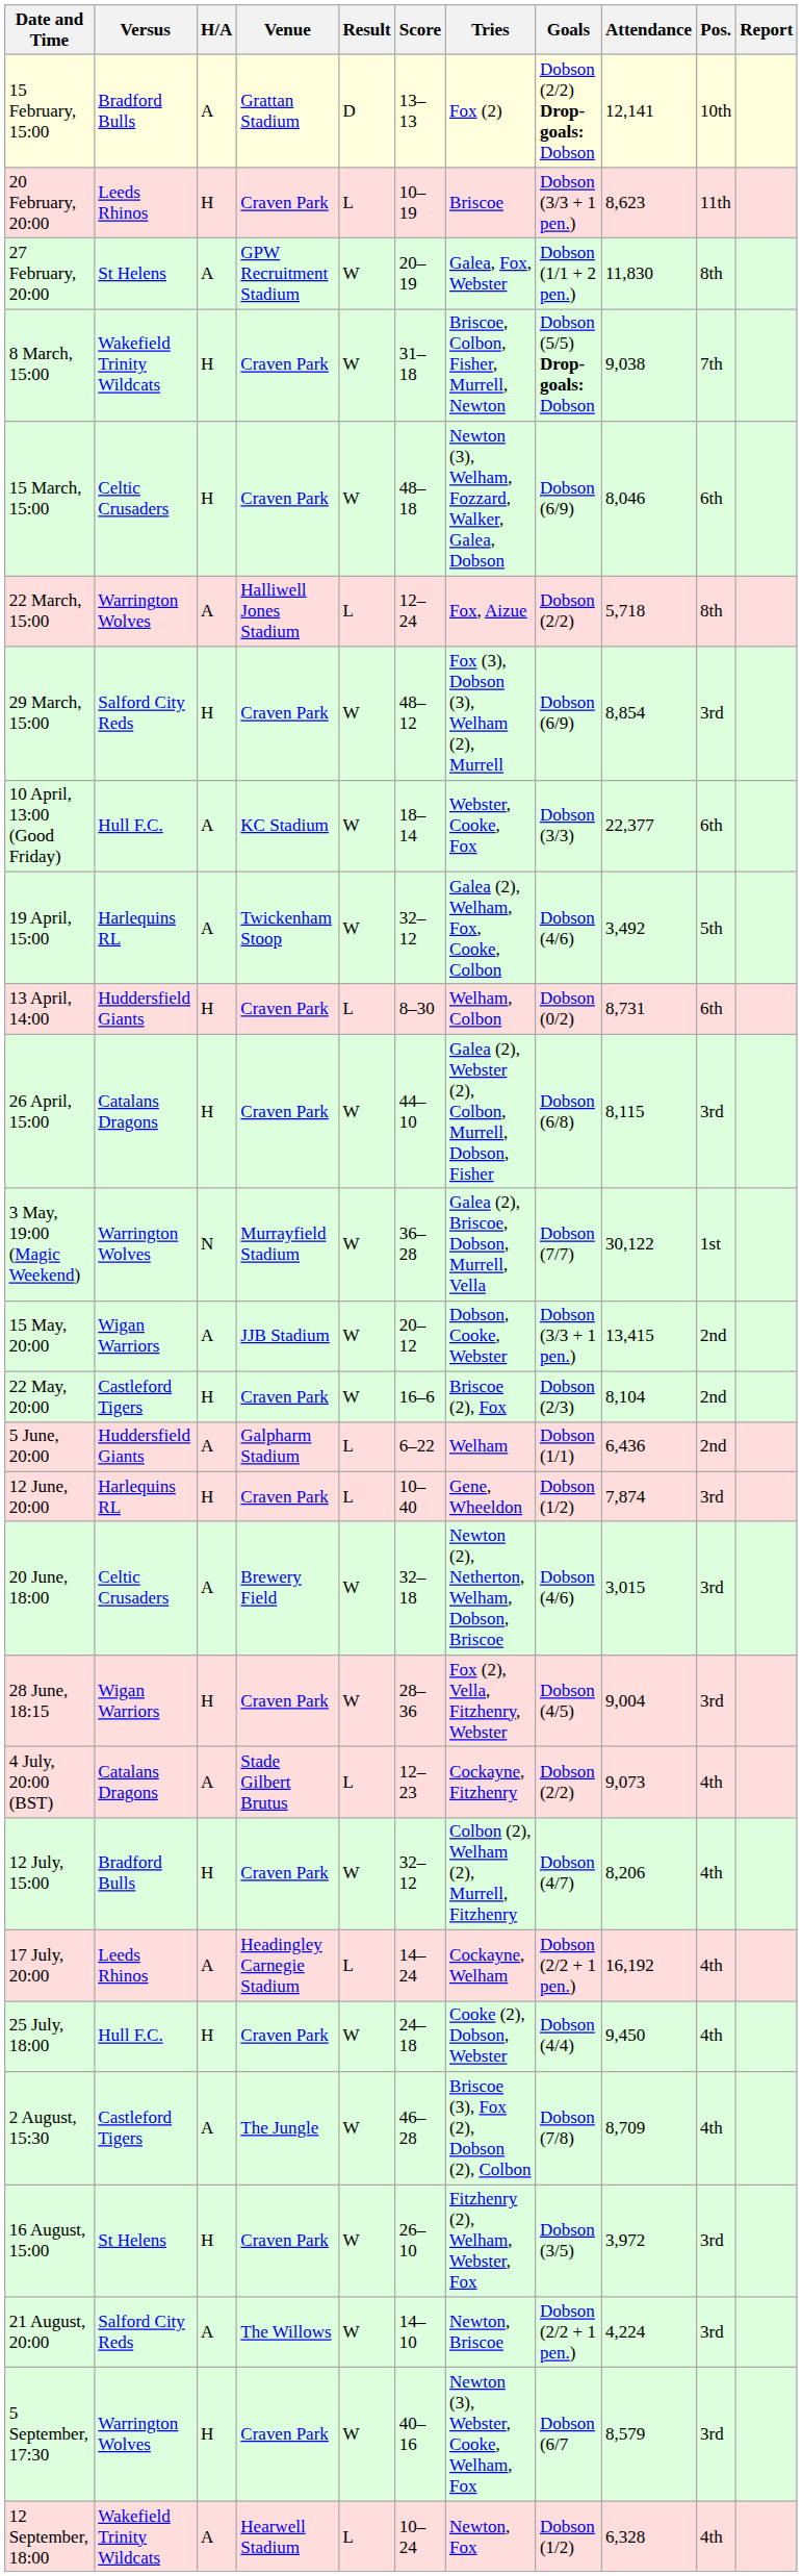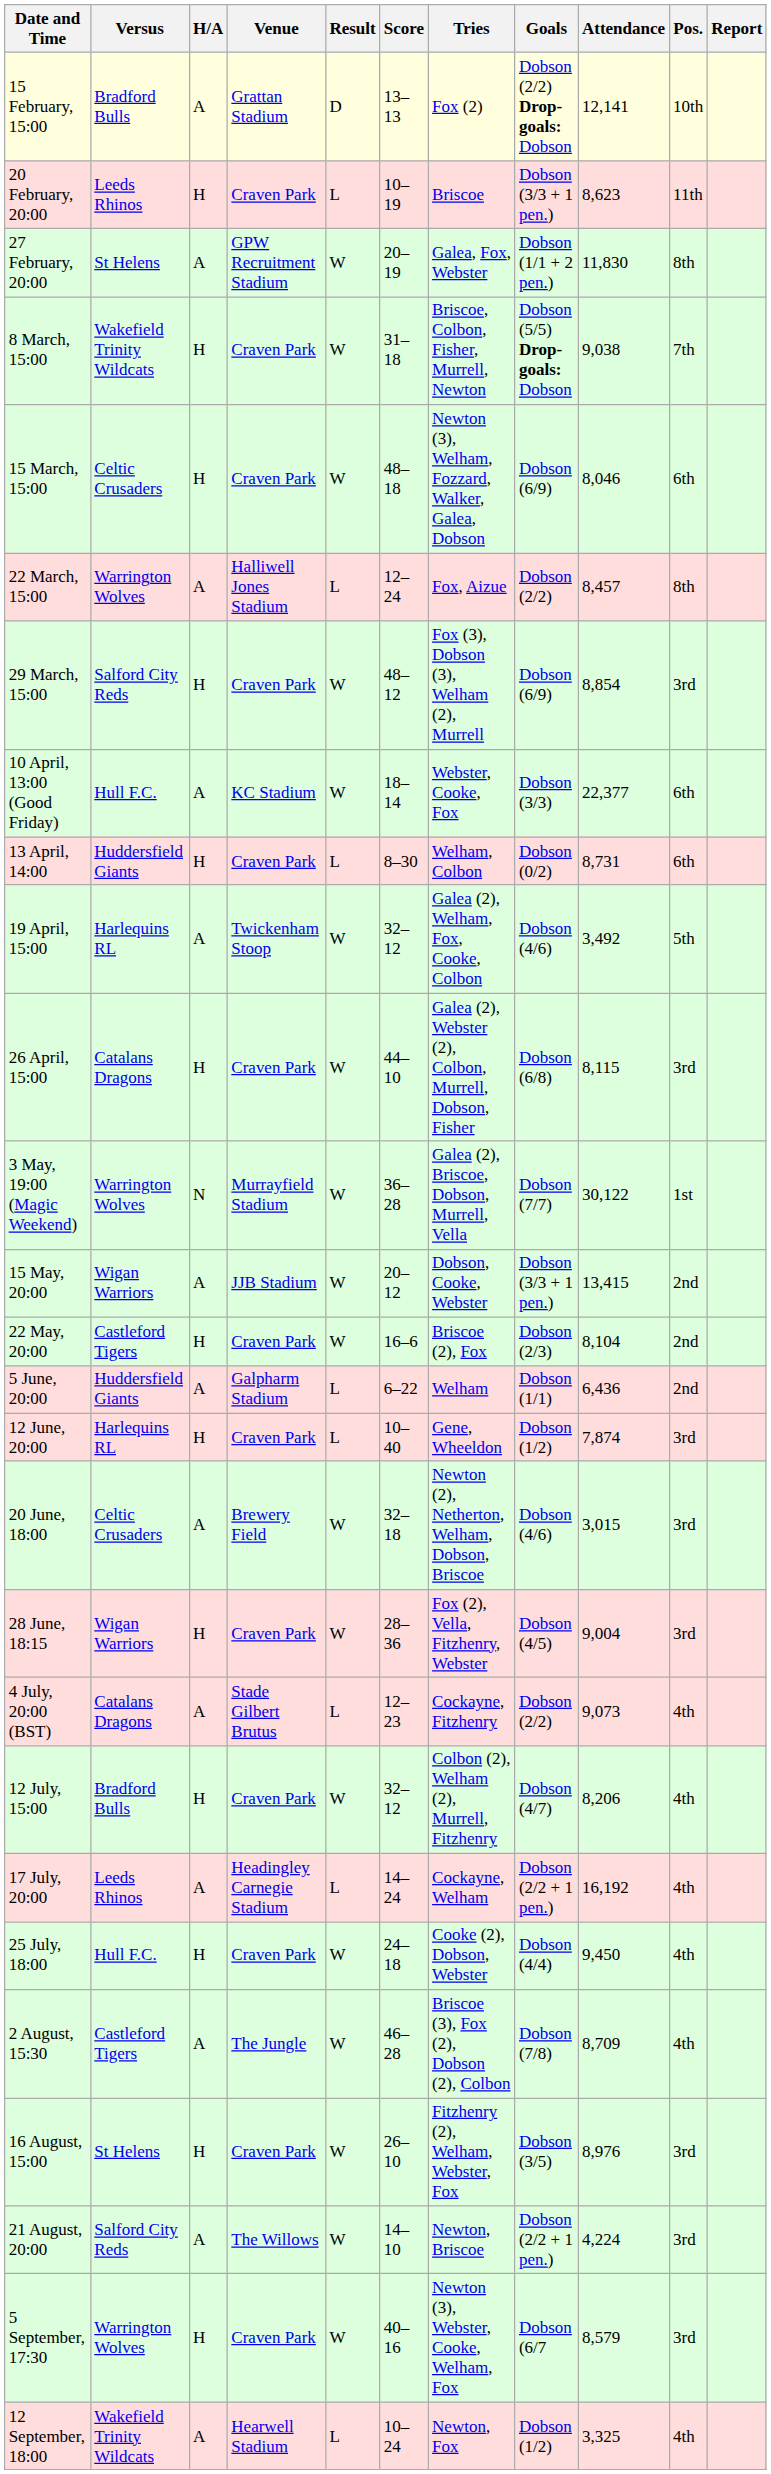22 March, 15:00 | Attendance: 5,718 -> 8,457
rows swapped: 13 April, 14:00 <-> 19 April, 15:00
16 August, 15:00 | Attendance: 3,972 -> 8,976
12 September, 18:00 | Attendance: 6,328 -> 3,325
